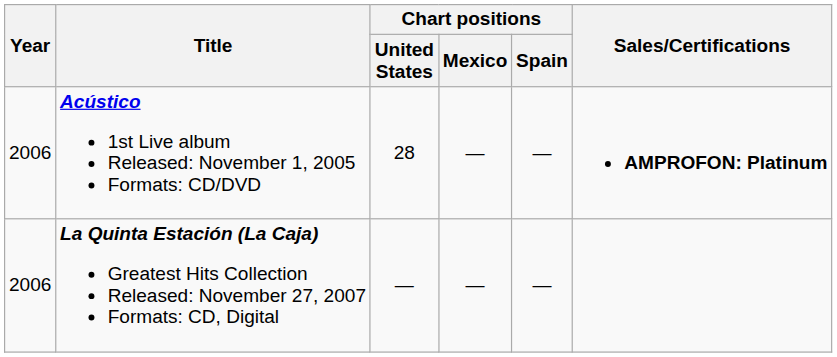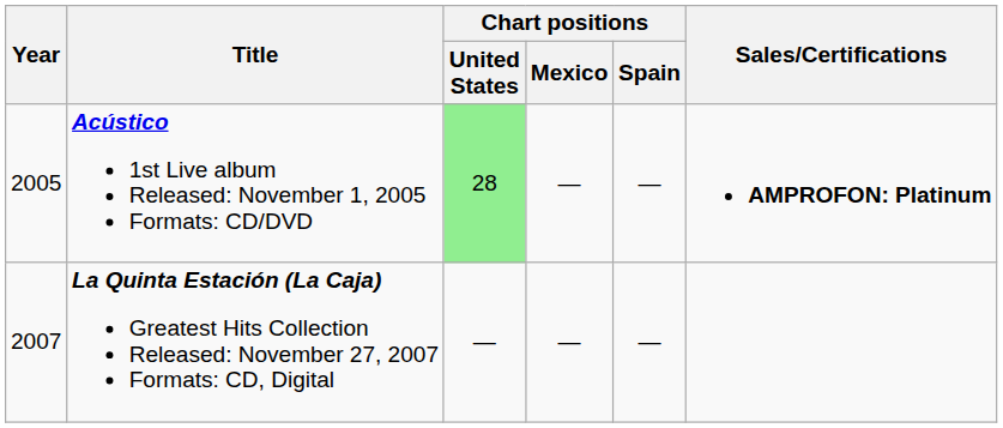row 3 | Year: 2006 -> 2005
row 3 | Chart positions / United States: no background -> lightgreen background
row 4 | Year: 2006 -> 2007
